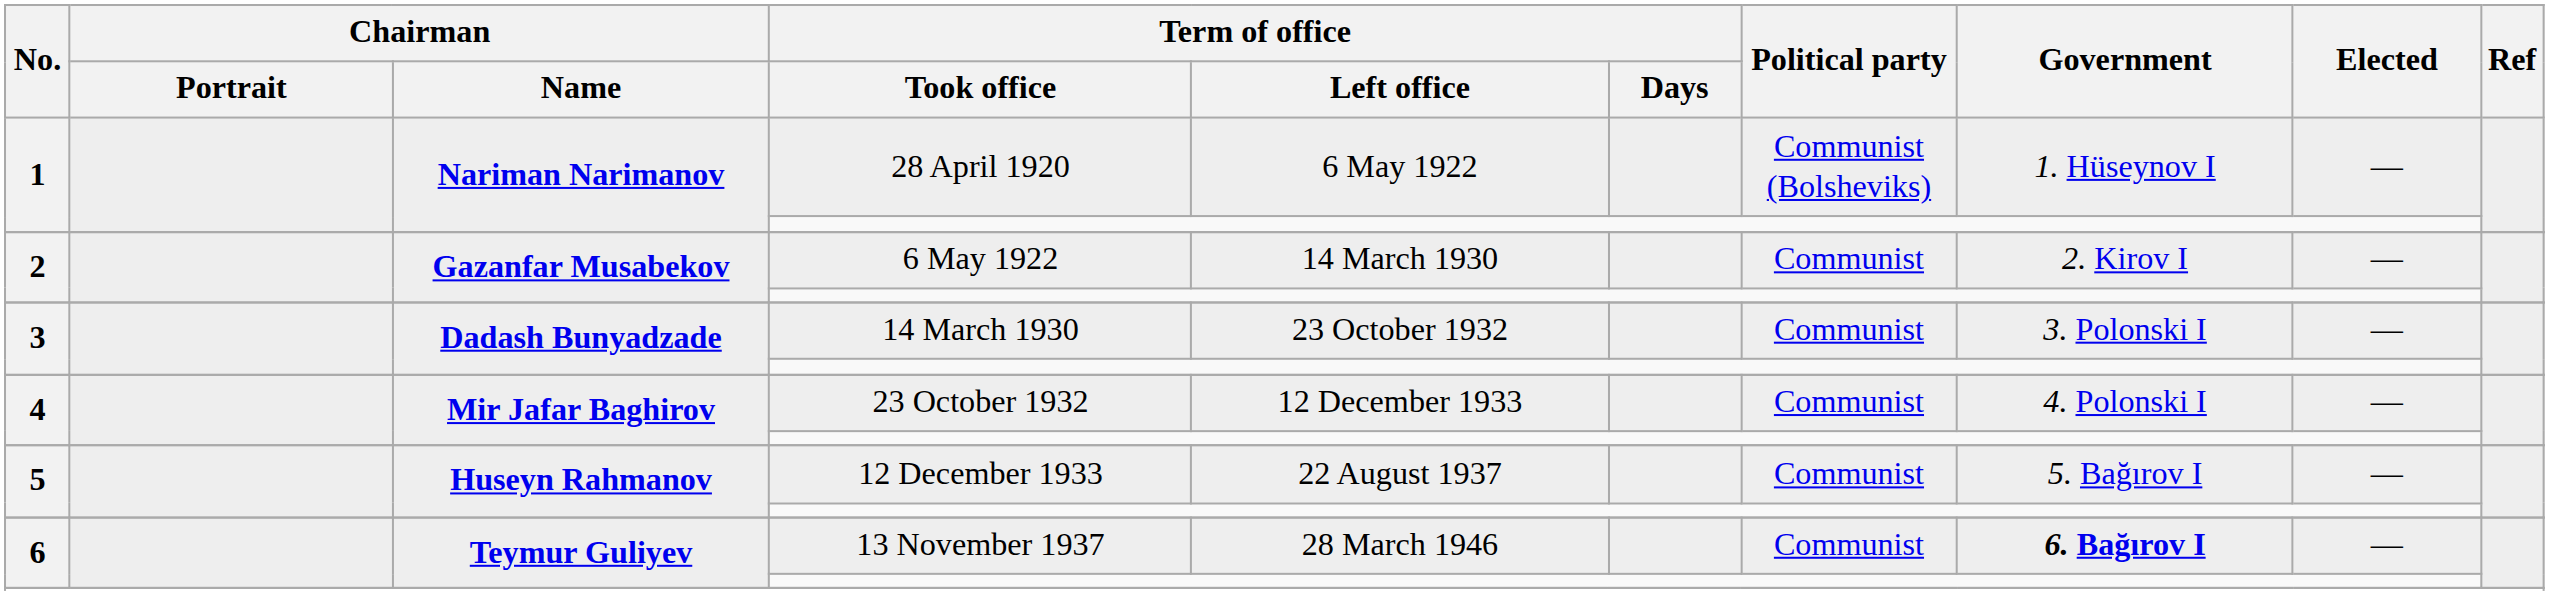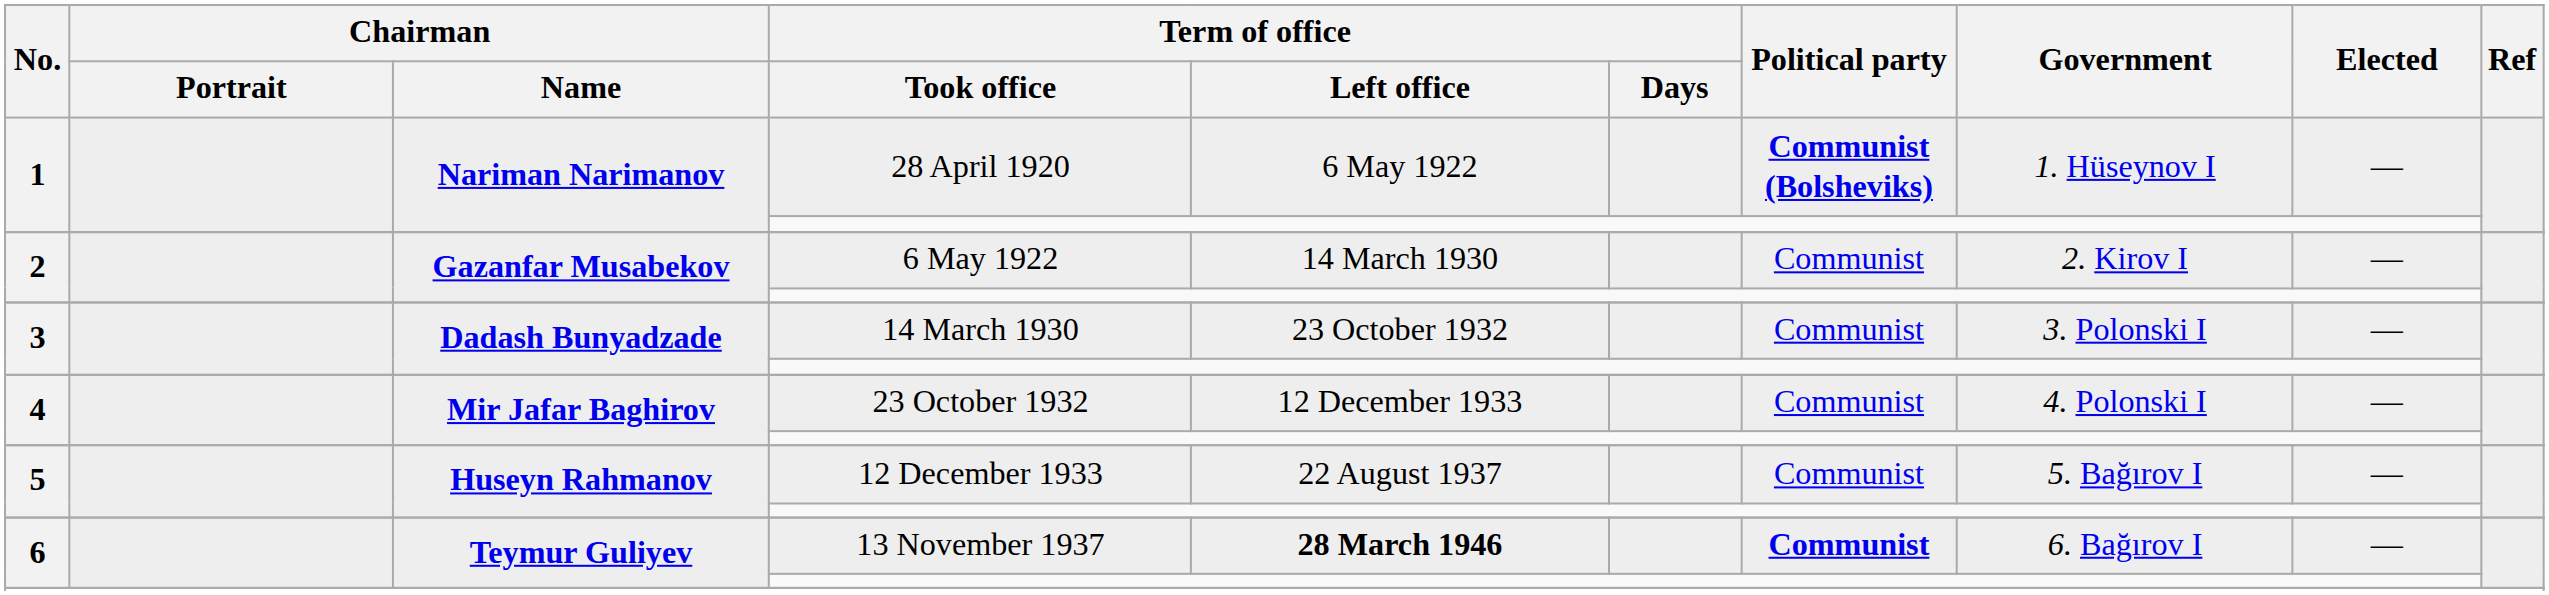28 April 1920 | Political party: normal -> bold
13 November 1937 | Term of office / Left office: normal -> bold
13 November 1937 | Political party: normal -> bold
13 November 1937 | Government: bold -> normal
